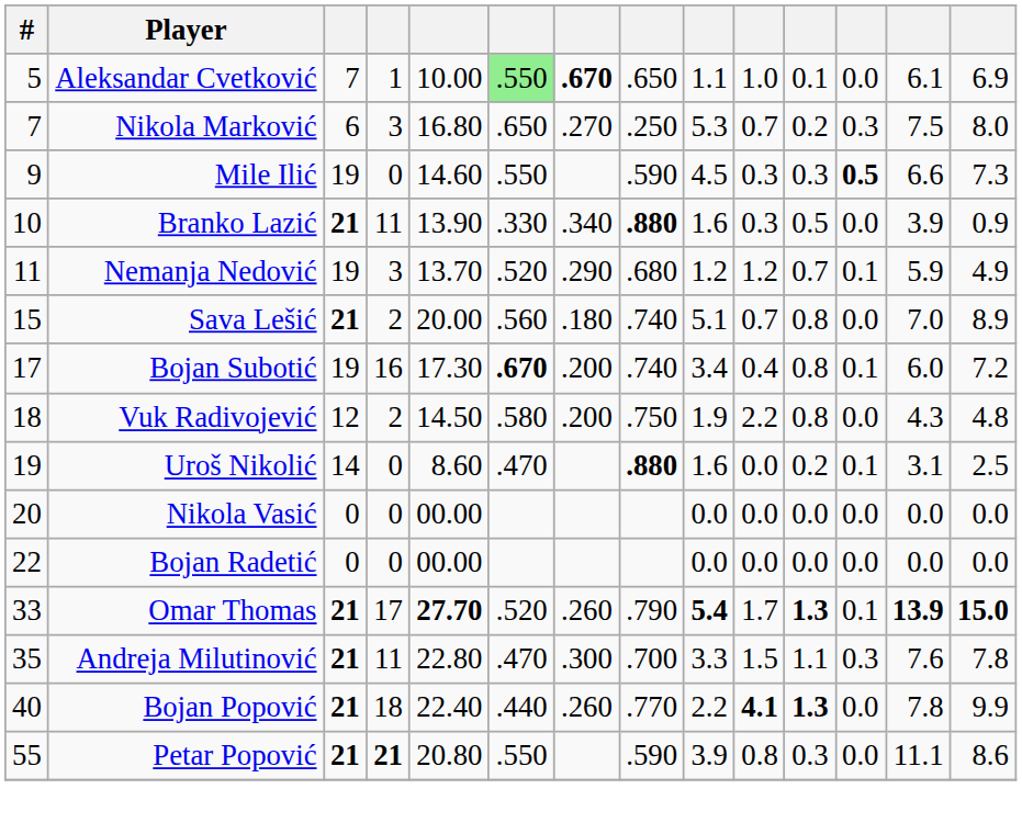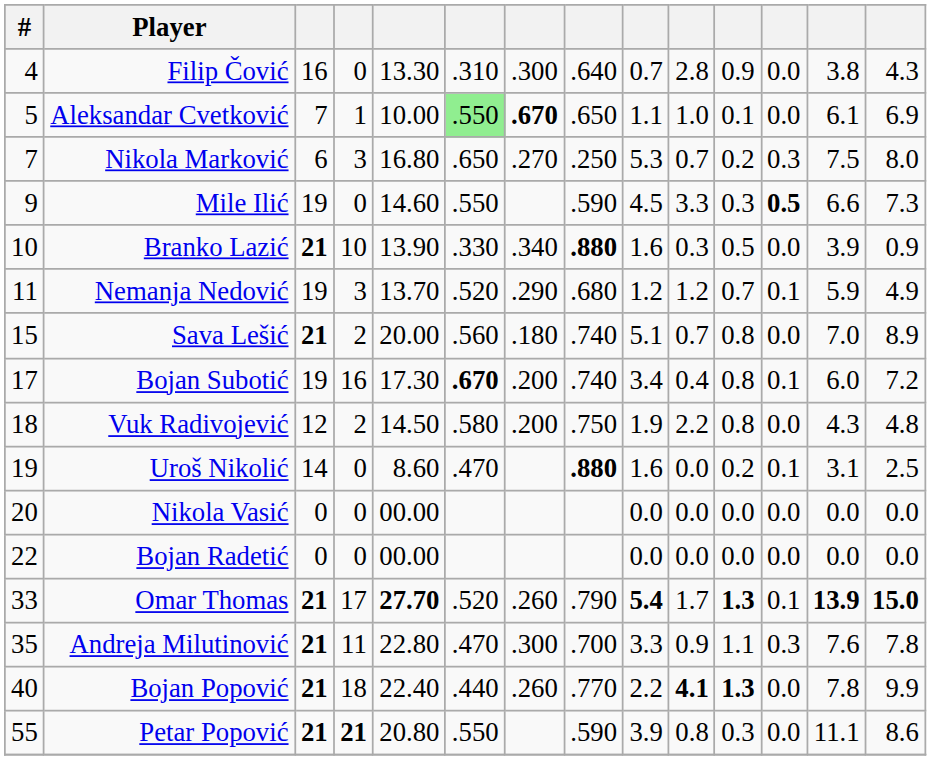+ row: 4 | Filip Čović | 16 | 0 | 13.30 | .310 | .300 | .640 | 0.7 | 2.8 | 0.9 | 0.0 | 3.8 | 4.3
Mile Ilić | column 10: 0.3 -> 3.3
Branko Lazić | column 4: 11 -> 10
Andreja Milutinović | column 10: 1.5 -> 0.9
